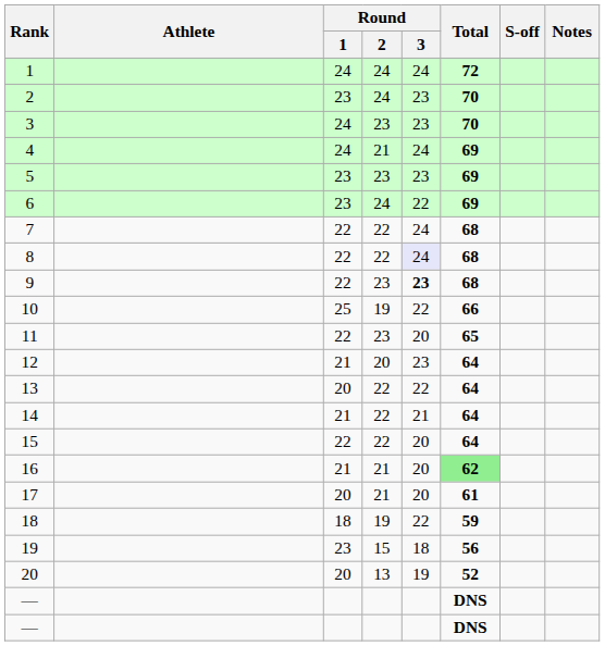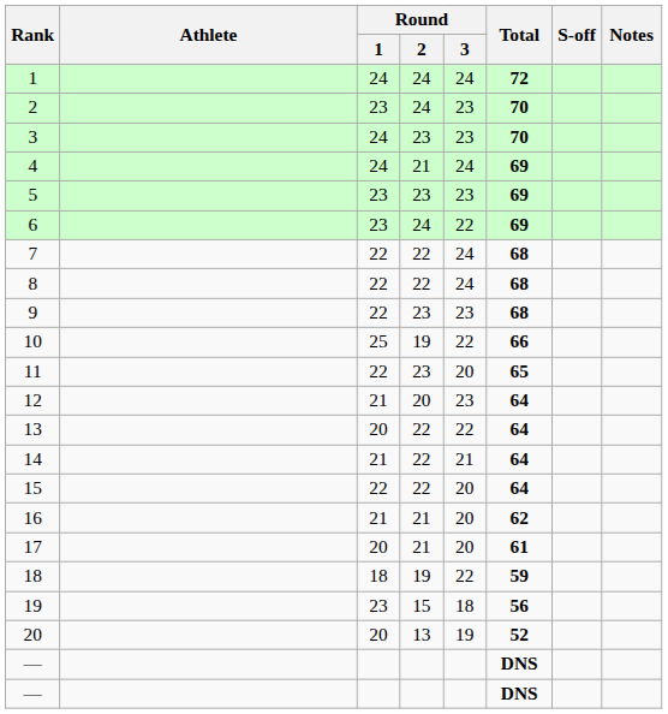8 | Round / 3: lavender background -> no background
9 | Round / 3: bold -> normal
16 | Total: lightgreen background -> no background
